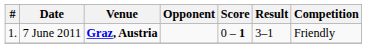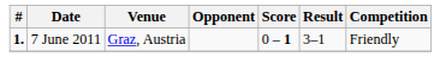7 June 2011 | #: normal -> bold
7 June 2011 | Venue: bold -> normal
